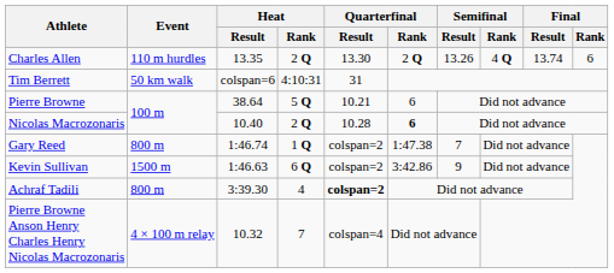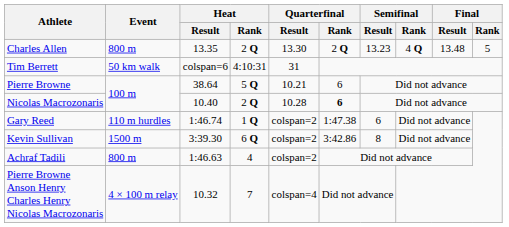Charles Allen | Event: 110 m hurdles -> 800 m
Charles Allen | Semifinal / Result: 13.26 -> 13.23
Charles Allen | Final / Result: 13.74 -> 13.48
Charles Allen | Final / Rank: 6 -> 5
Gary Reed | Event: 800 m -> 110 m hurdles
Gary Reed | Semifinal / Result: 7 -> 6
Kevin Sullivan | Heat / Result: 1:46.63 -> 3:39.30
Kevin Sullivan | Semifinal / Result: 9 -> 8
Achraf Tadili | Heat / Result: 3:39.30 -> 1:46.63
Achraf Tadili | Quarterfinal / Result: bold -> normal
